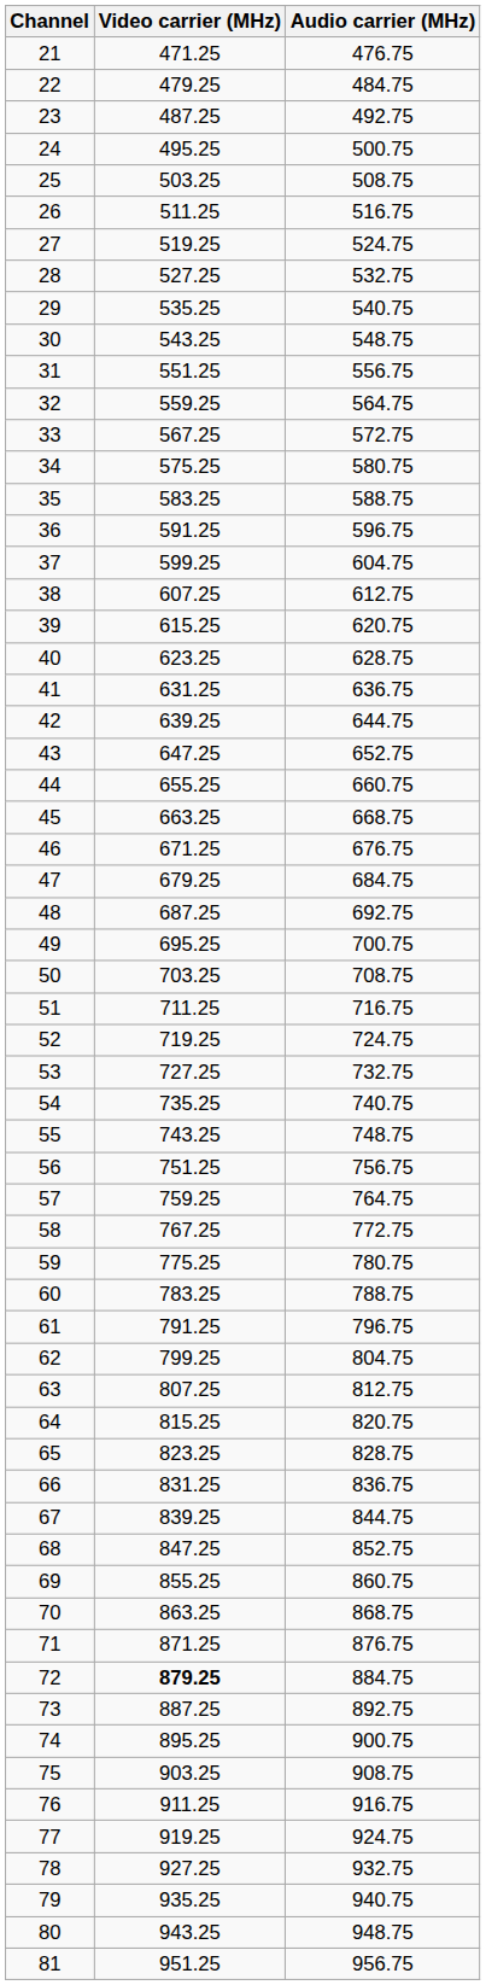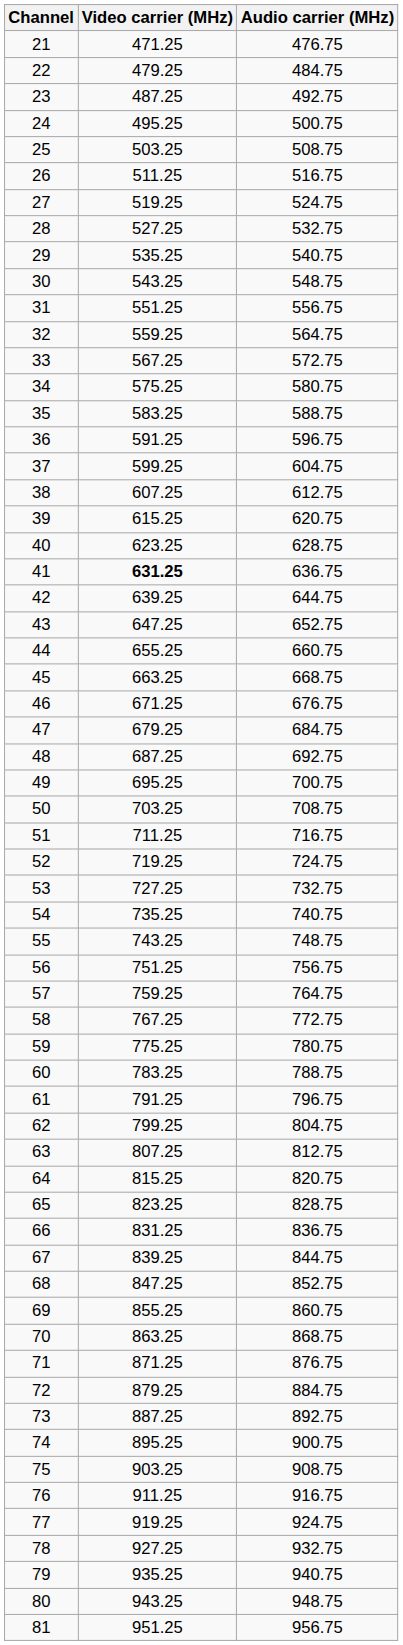41 | Video carrier (MHz): normal -> bold
72 | Video carrier (MHz): bold -> normal
